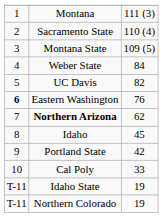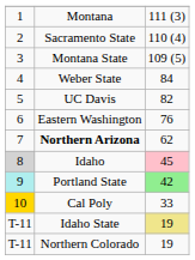Eastern Washington | column 1: bold -> normal
Idaho | column 1: no background -> lightgrey background
Idaho | column 3: no background -> pink background
Portland State | column 1: no background -> paleturquoise background
Portland State | column 3: no background -> lightgreen background
Cal Poly | column 1: no background -> gold background
Idaho State | column 3: no background -> khaki background
